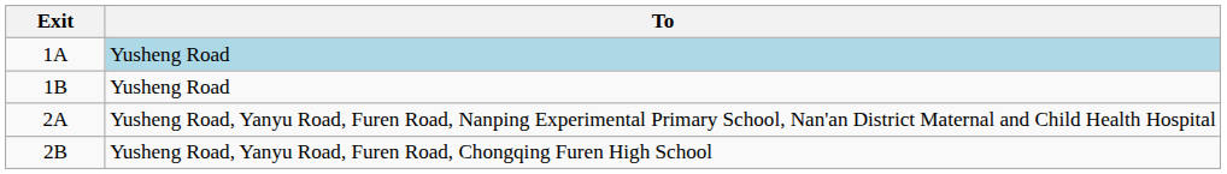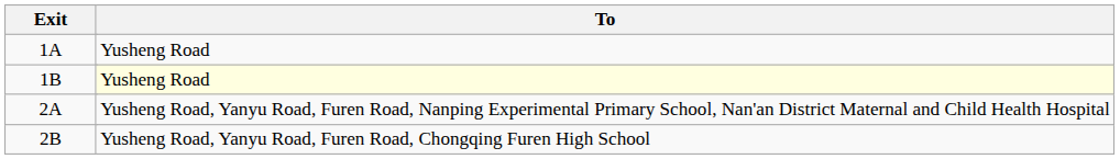1A | To: lightblue background -> no background
1B | To: no background -> lightyellow background
